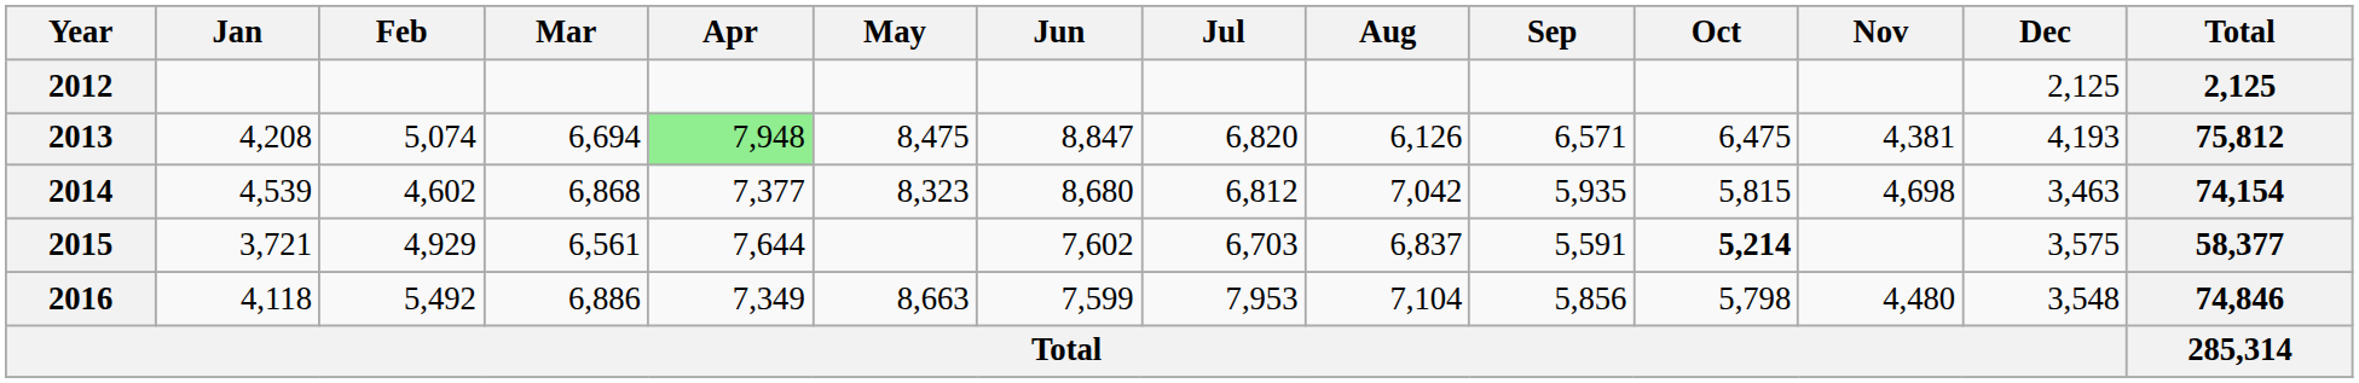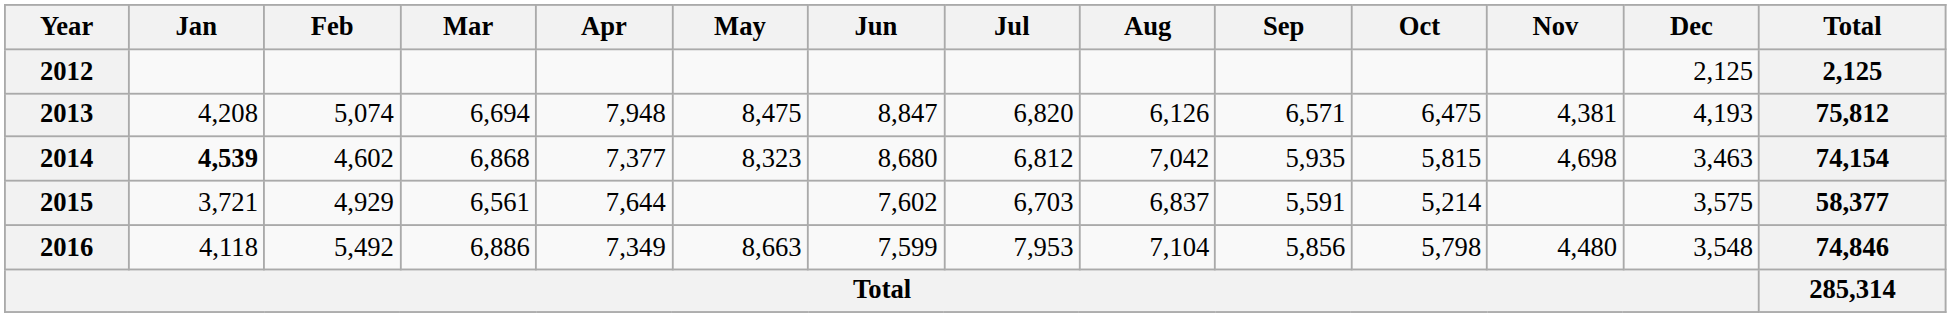2013 | Apr: lightgreen background -> no background
2014 | Jan: normal -> bold
2015 | Oct: bold -> normal
